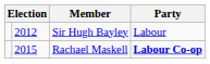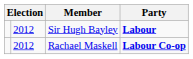Sir Hugh Bayley | Party: normal -> bold
Rachael Maskell | column 2: 2015 -> 2012
